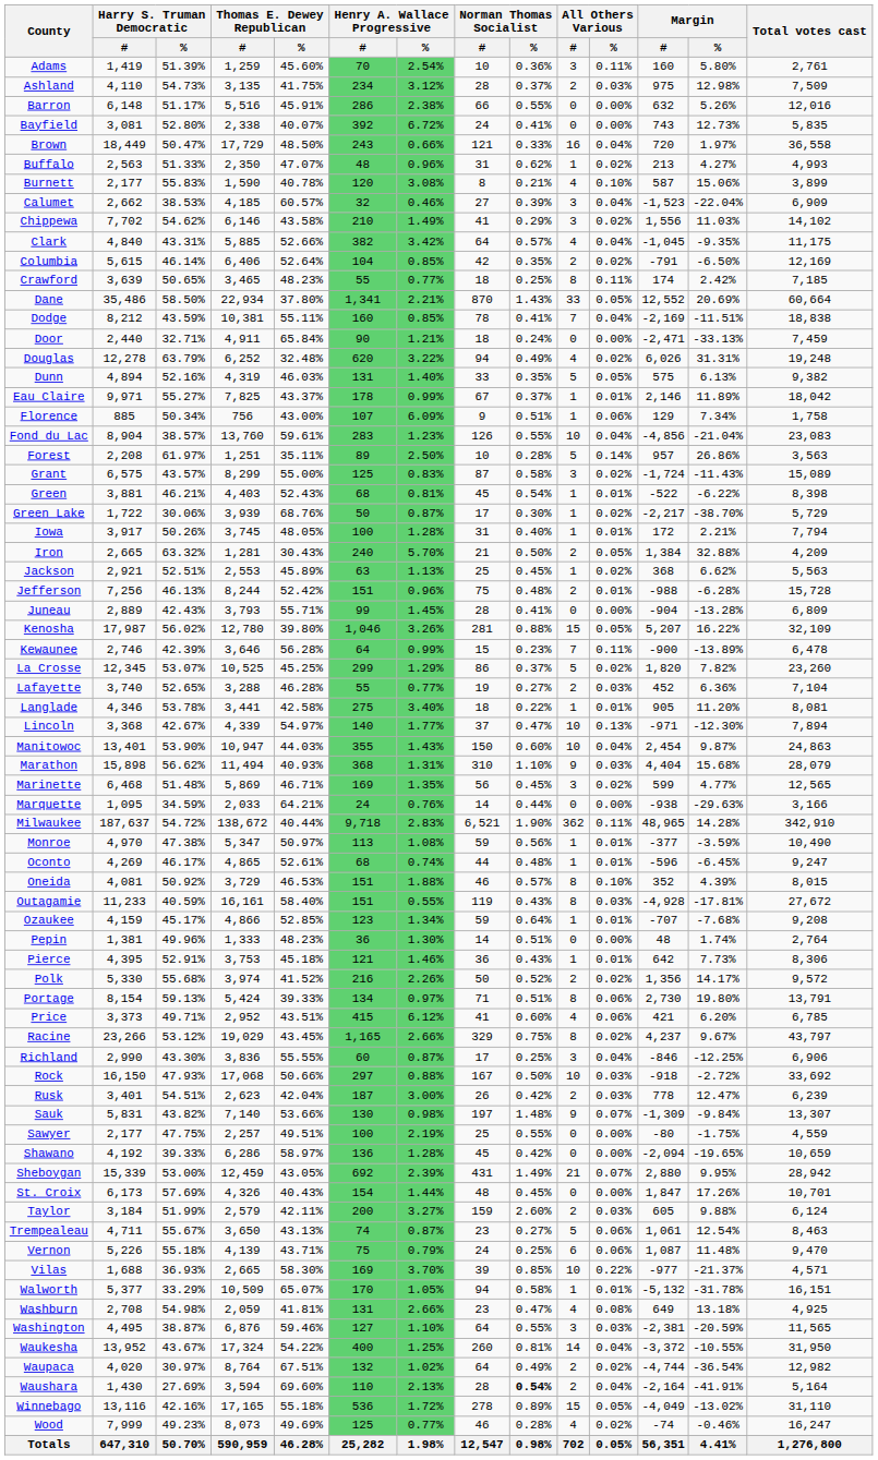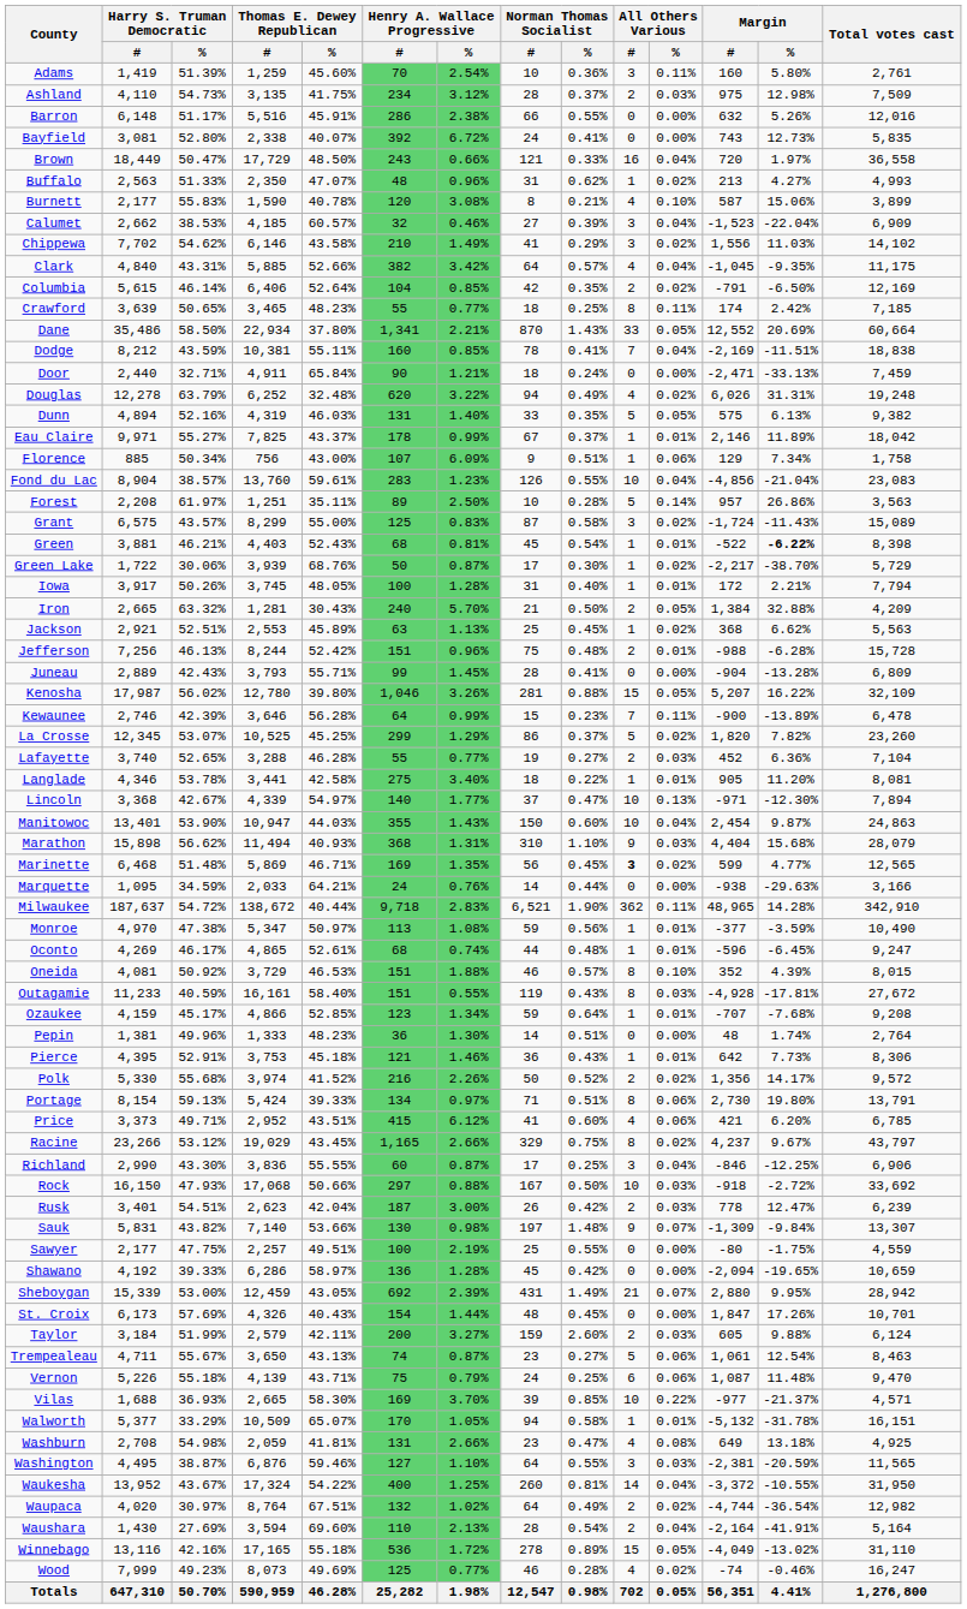Green | Margin / %: normal -> bold
Marinette | All Others Various / #: normal -> bold
Waushara | Norman Thomas Socialist / %: bold -> normal
